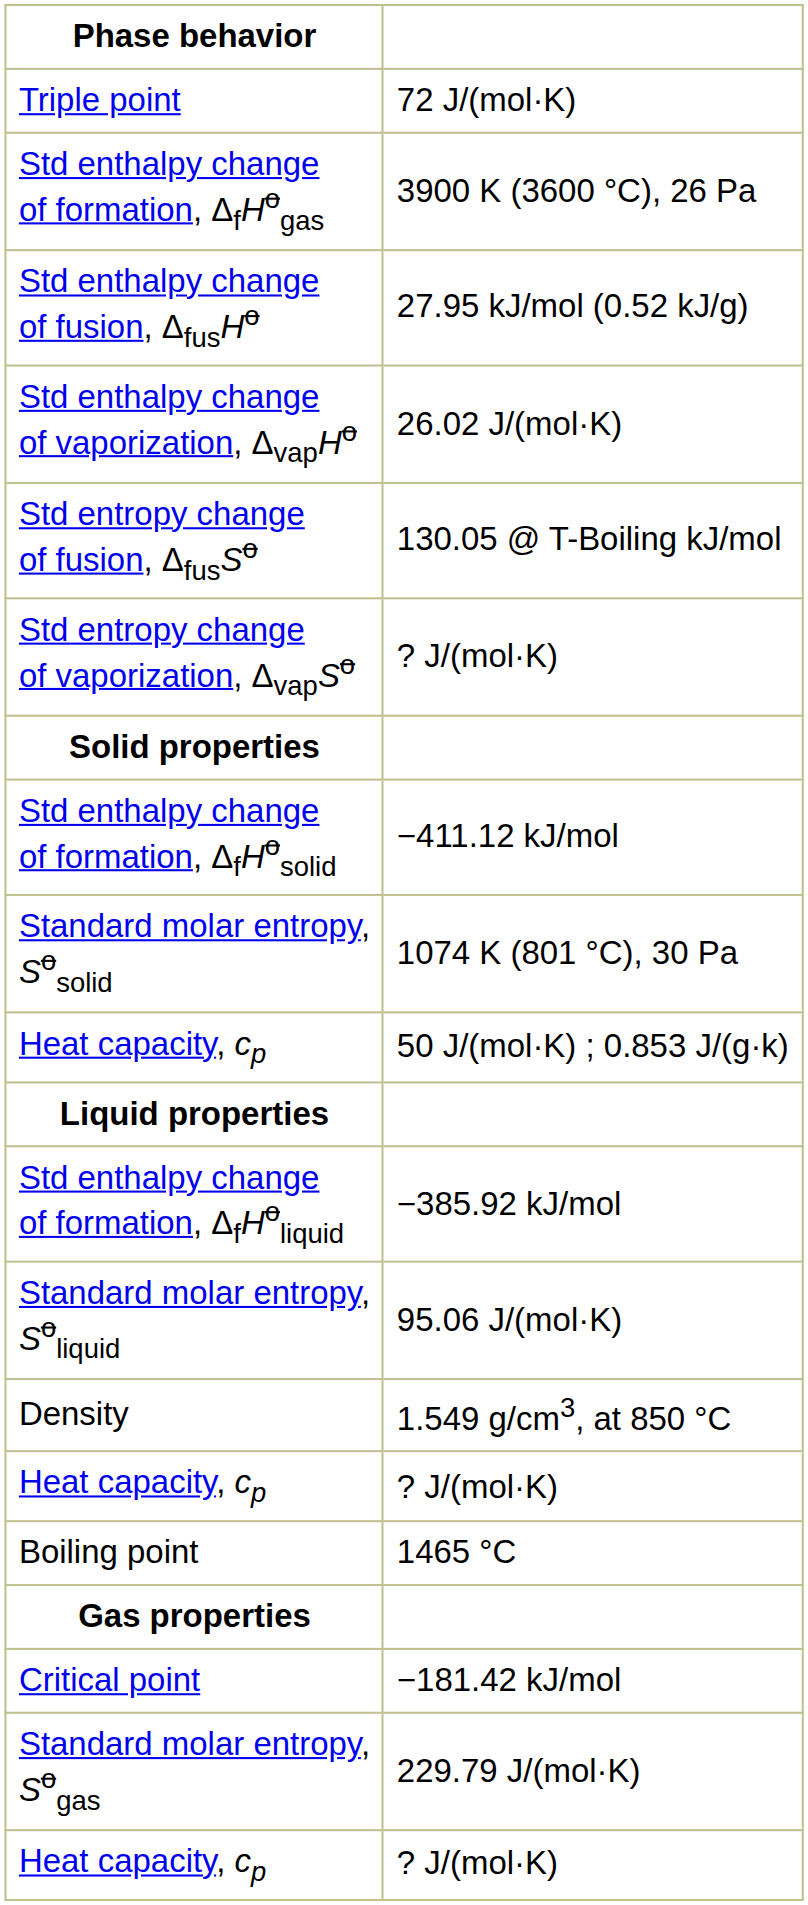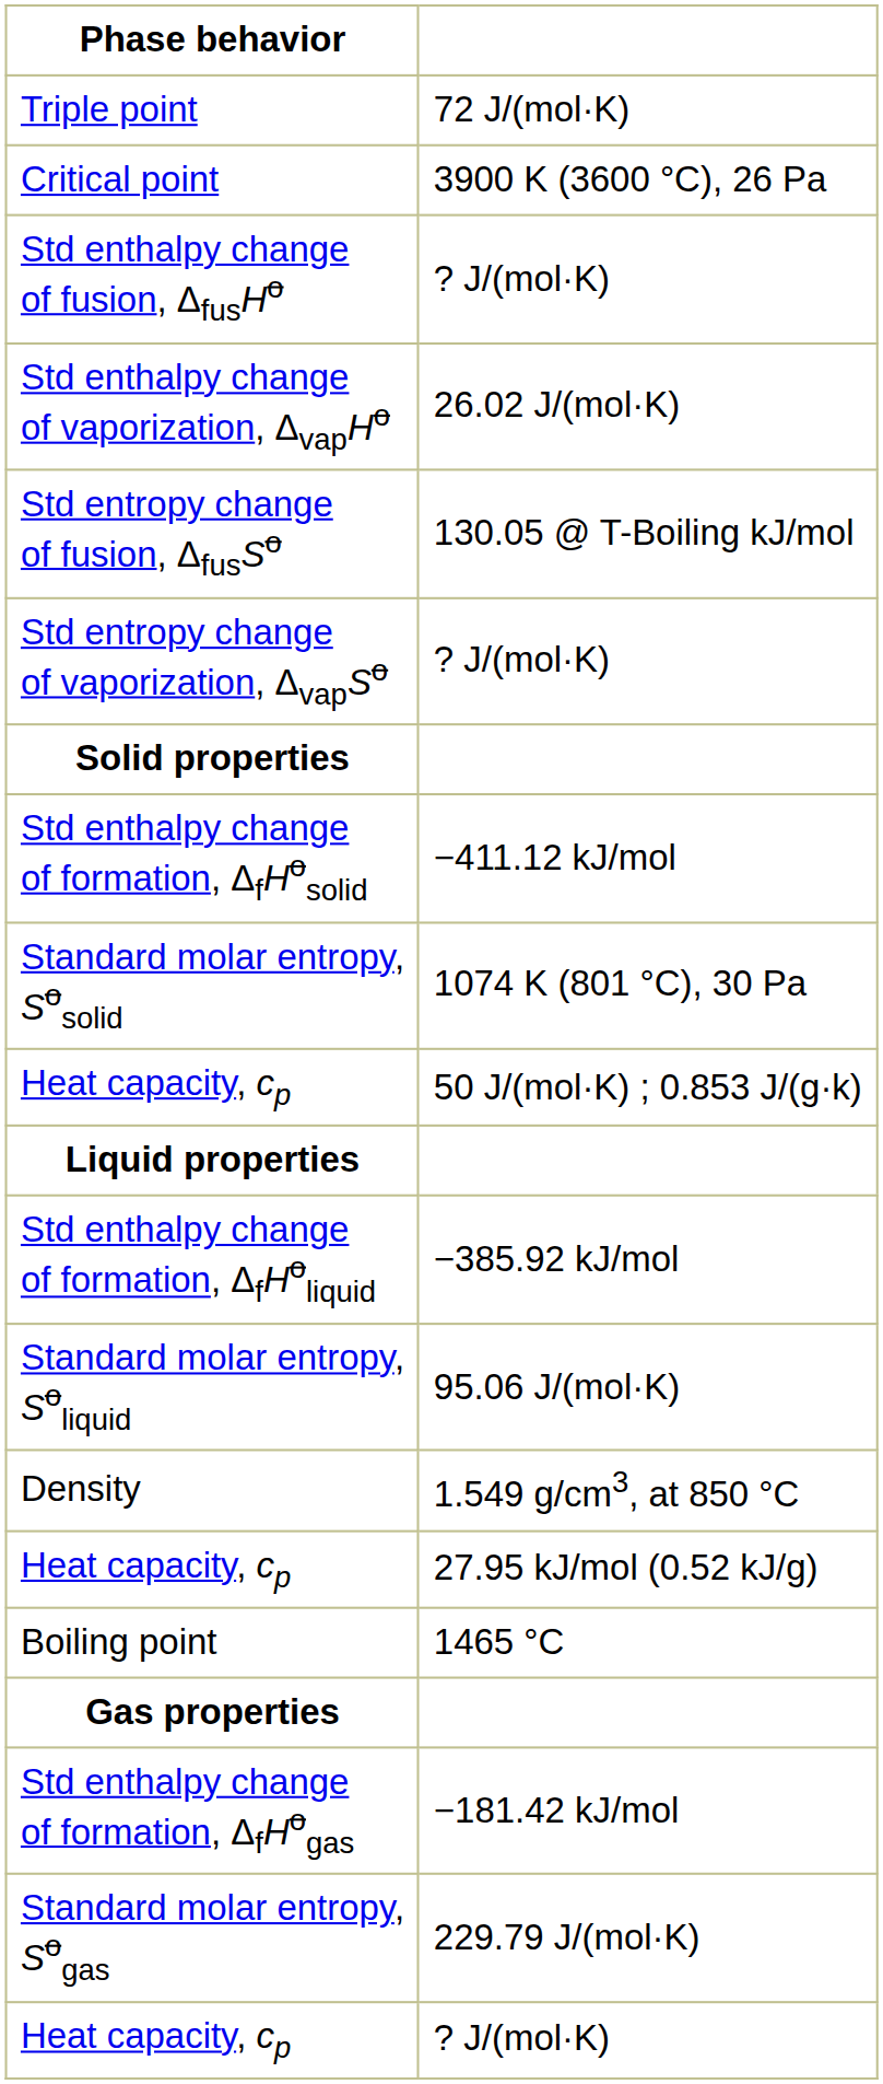row 3 | Phase behavior: Std enthalpy change of formation, ΔfHogas -> Critical point
row 4 | column 2: 27.95 kJ/mol (0.52 kJ/g) -> ? J/(mol·K)
row 16 | column 2: ? J/(mol·K) -> 27.95 kJ/mol (0.52 kJ/g)
row 19 | Phase behavior: Critical point -> Std enthalpy change of formation, ΔfHogas
